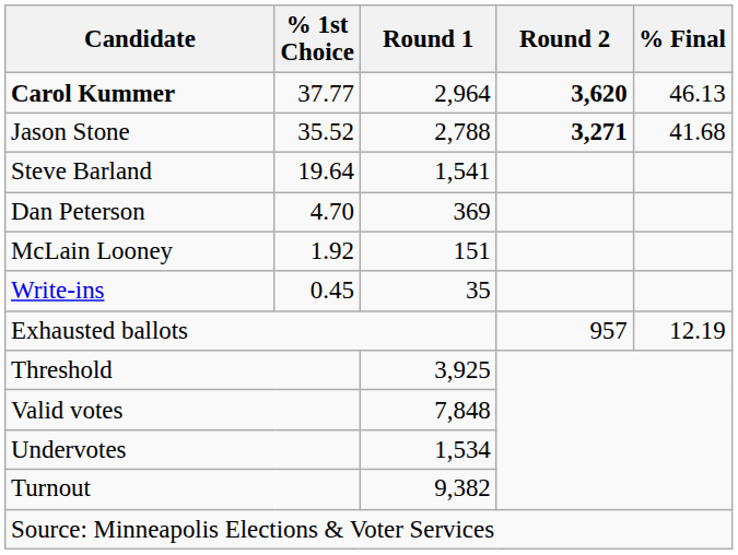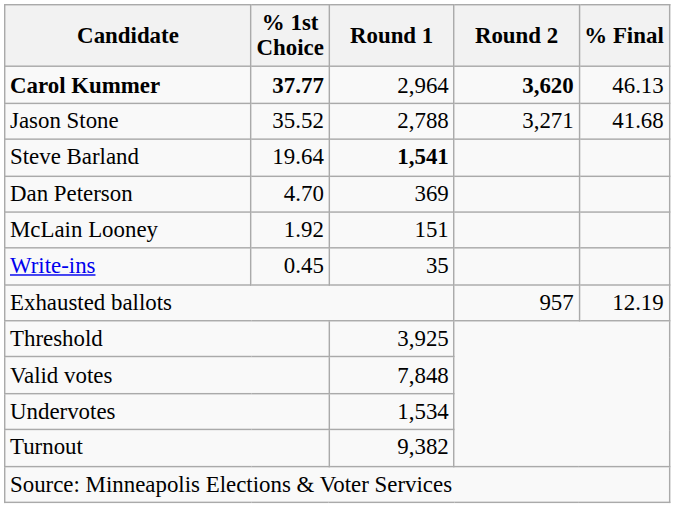Carol Kummer | % 1st Choice: normal -> bold
Jason Stone | Round 2: bold -> normal
Steve Barland | Round 1: normal -> bold
